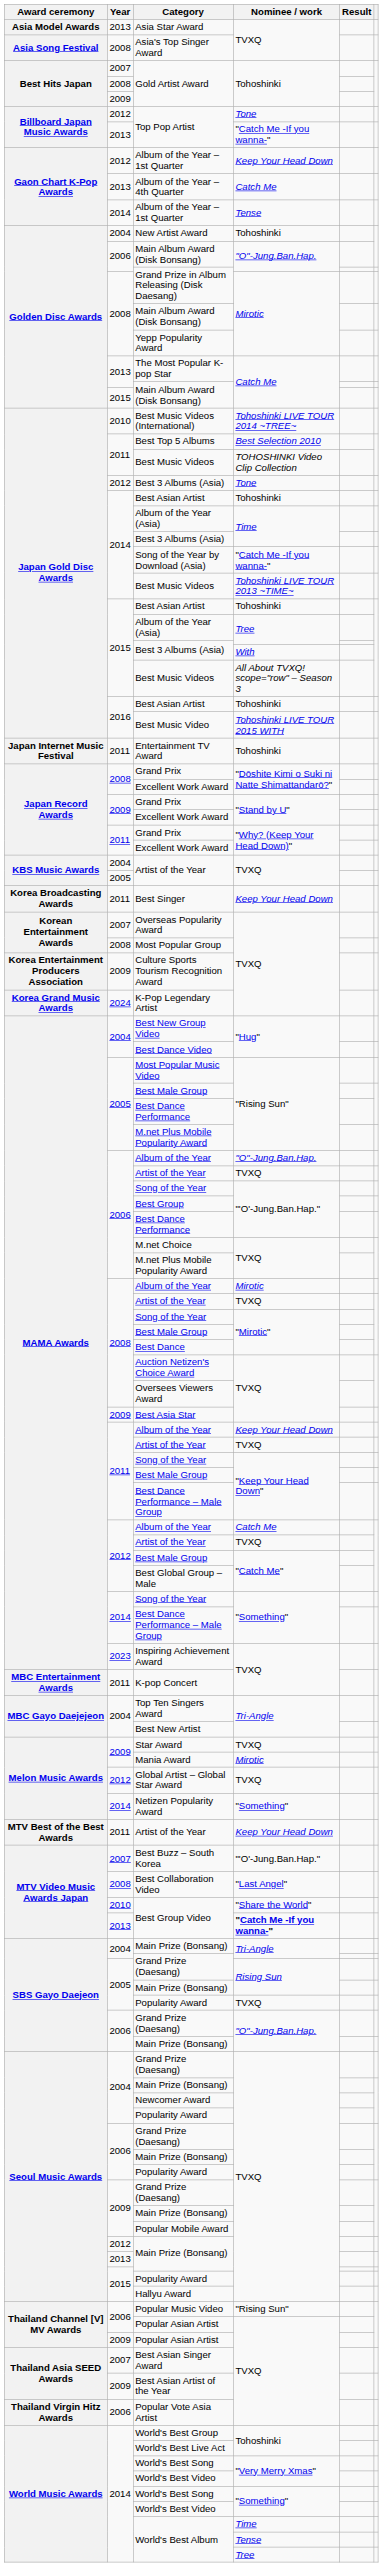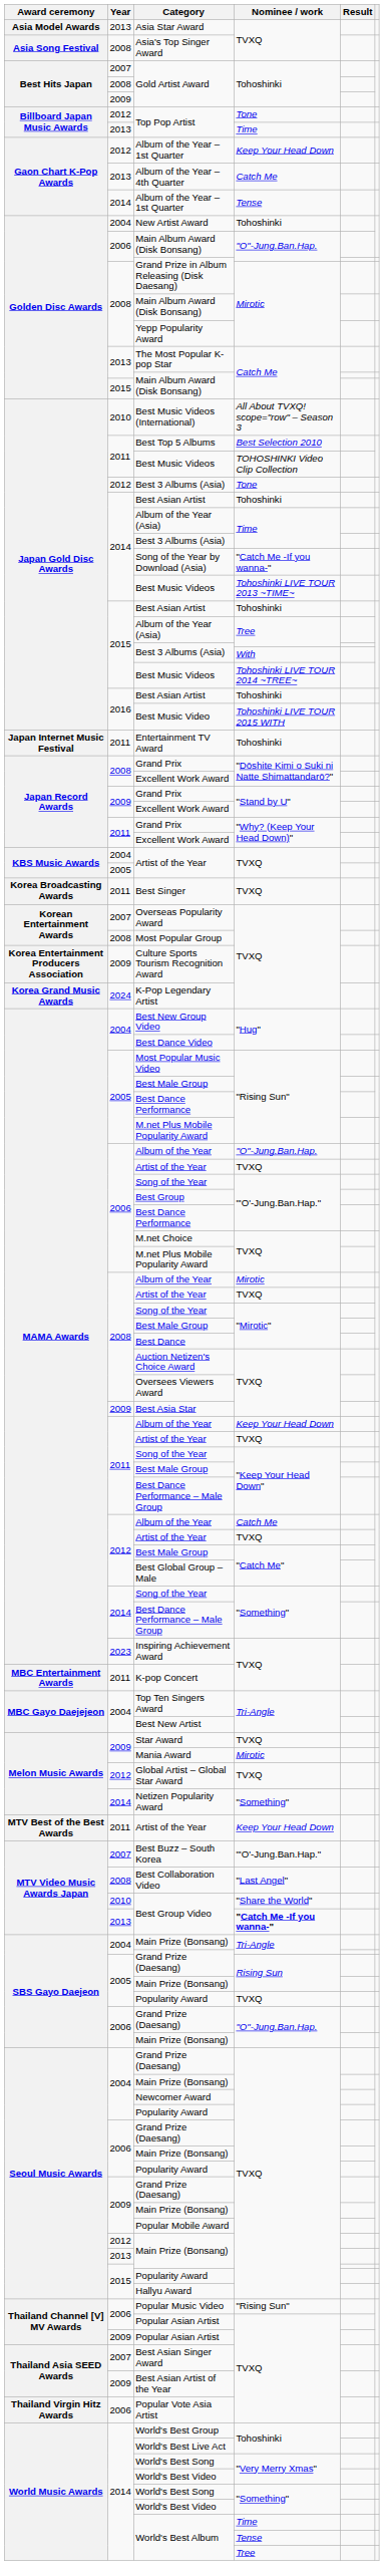2013 / Top Pop Artist | Nominee / work: "Catch Me -If you wanna-" -> Time
Best Music Videos (International) | Nominee / work: Tohoshinki LIVE TOUR 2014 ~TREE~ -> All About TVXQ! scope="row" – Season 3
2015 / Best Music Videos | Nominee / work: All About TVXQ! scope="row" – Season 3 -> Tohoshinki LIVE TOUR 2014 ~TREE~
Best Singer | Nominee / work: Keep Your Head Down -> TVXQ
